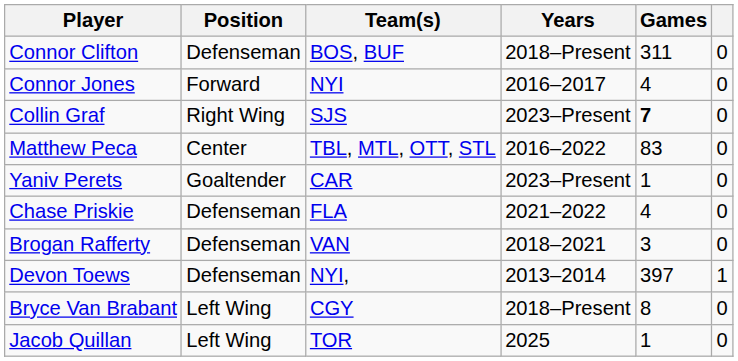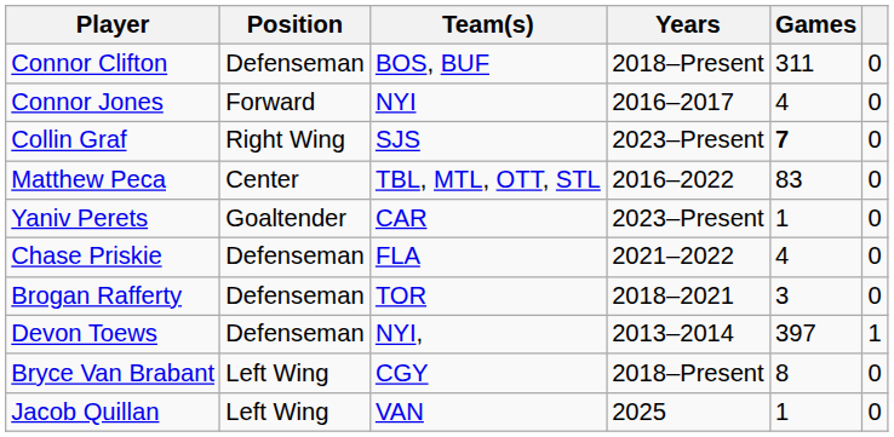Brogan Rafferty | Team(s): VAN -> TOR
Jacob Quillan | Team(s): TOR -> VAN
